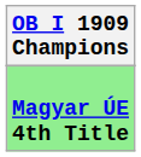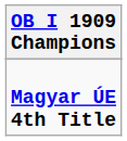row 2 | column 1: lightgreen background -> no background
